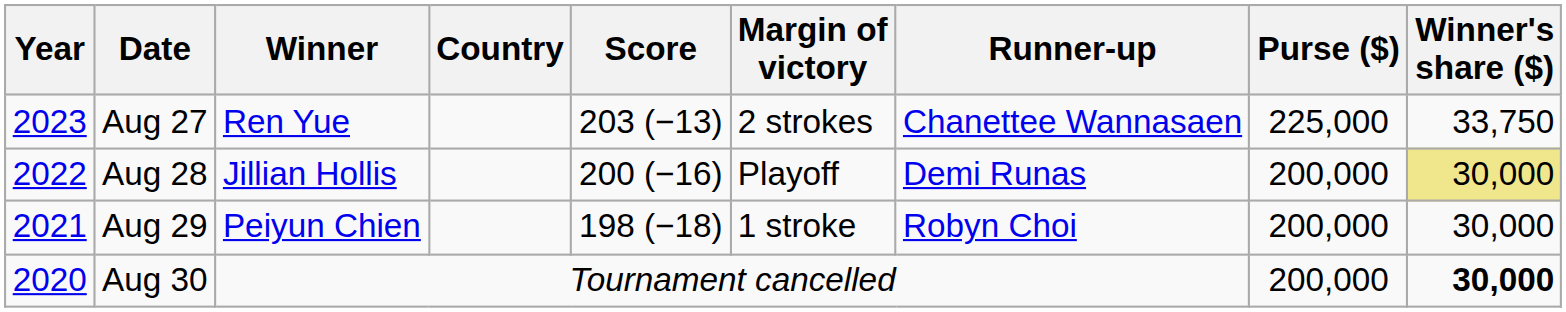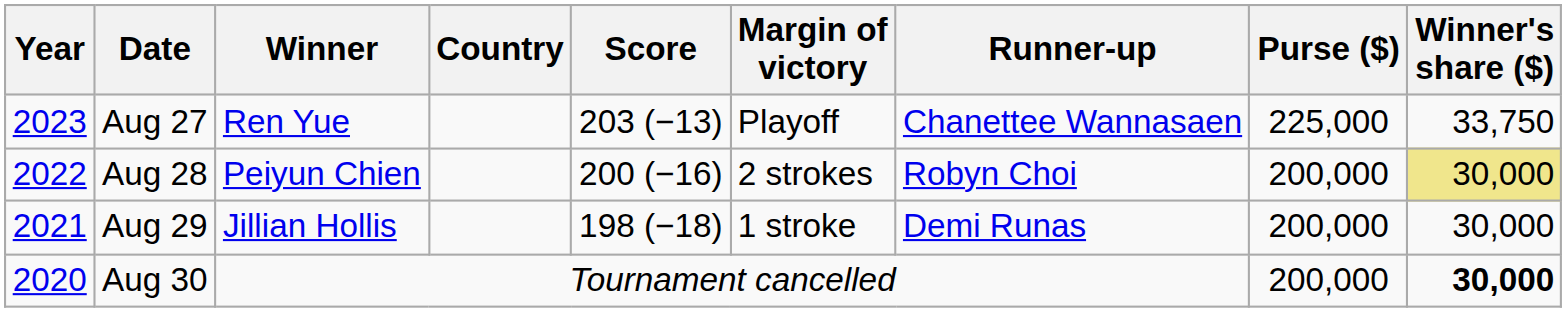Aug 27 | Margin of victory: 2 strokes -> Playoff
Aug 28 | Winner: Jillian Hollis -> Peiyun Chien
Aug 28 | Margin of victory: Playoff -> 2 strokes
Aug 28 | Runner-up: Demi Runas -> Robyn Choi
Aug 29 | Winner: Peiyun Chien -> Jillian Hollis
Aug 29 | Runner-up: Robyn Choi -> Demi Runas
